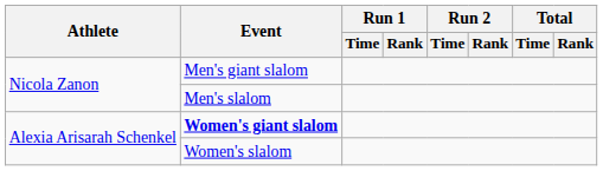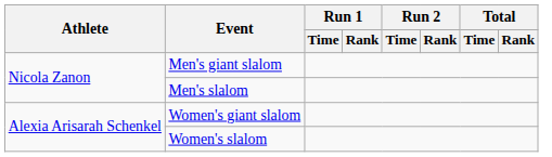Women's giant slalom | Event: bold -> normal
